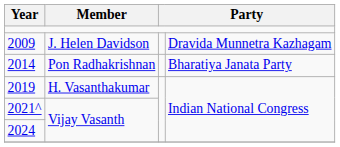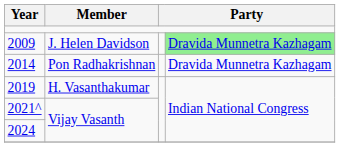2009 | column 4: no background -> lightgreen background
2014 | column 4: Bharatiya Janata Party -> Dravida Munnetra Kazhagam
